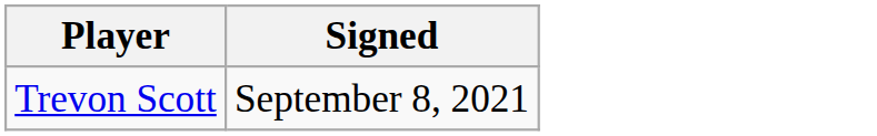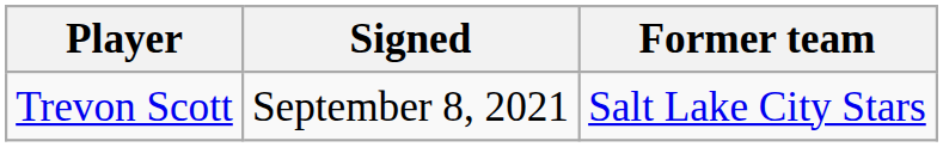+ column: Former team | Salt Lake City Stars
